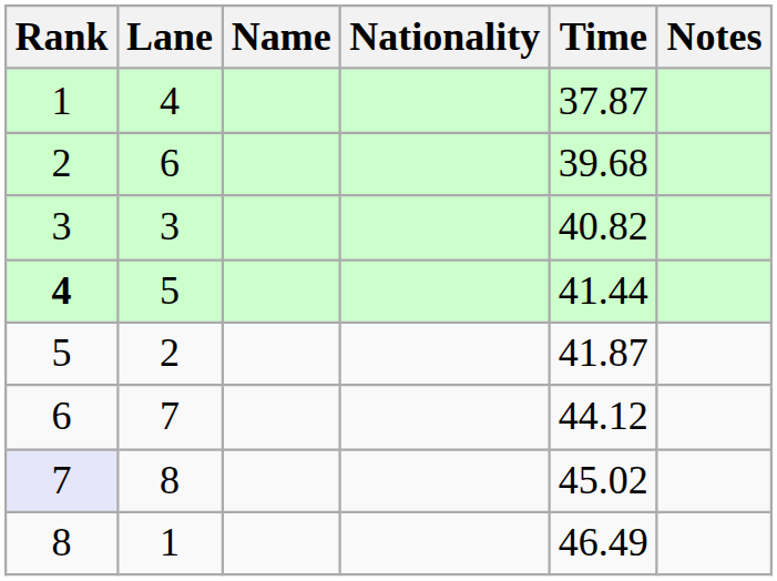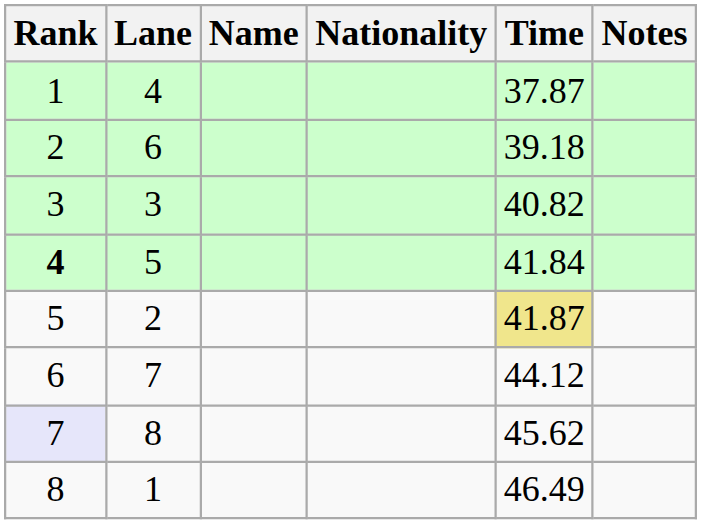row 3 | Time: 39.68 -> 39.18
row 5 | Time: 41.44 -> 41.84
row 6 | Time: no background -> khaki background
row 8 | Time: 45.02 -> 45.62
